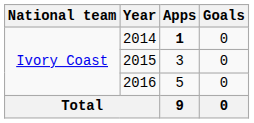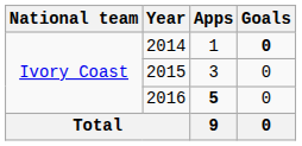2014 | Apps: bold -> normal
2014 | Goals: normal -> bold
2016 | Apps: normal -> bold
